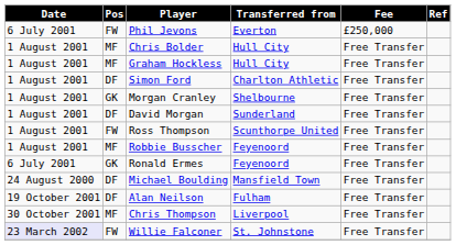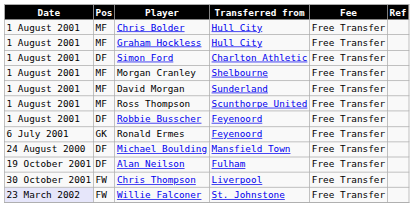- row: 6 July 2001 | FW | Phil Jevons | Everton | £250,000
Morgan Cranley | Pos: GK -> MF
David Morgan | Pos: DF -> MF
Ross Thompson | Pos: FW -> MF
Robbie Busscher | Pos: MF -> DF
Chris Thompson | Pos: MF -> FW
